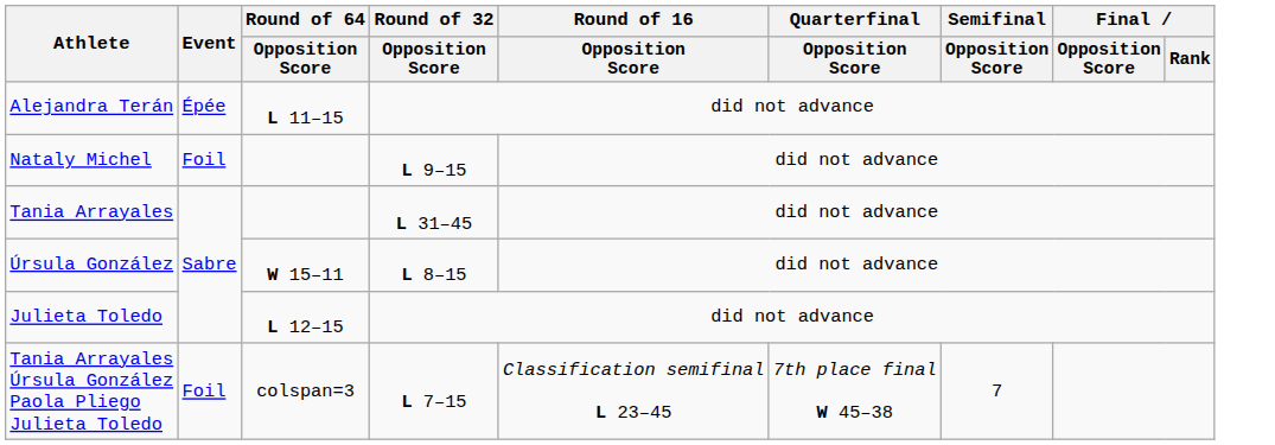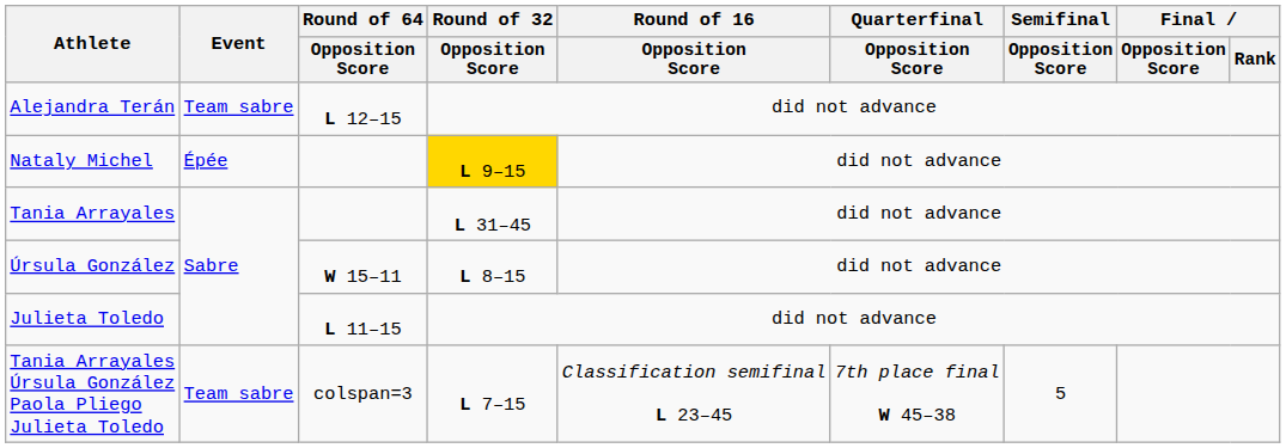Alejandra Terán | Event: Épée -> Team sabre
Alejandra Terán | Round of 64 / Opposition Score: L 11–15 -> L 12–15
Nataly Michel | Event: Foil -> Épée
Nataly Michel | Round of 32 / Opposition Score: no background -> gold background
Julieta Toledo | Round of 64 / Opposition Score: L 12–15 -> L 11–15
Tania Arrayales Úrsula González Paola Pliego Julieta Toledo | Event: Foil -> Team sabre
Tania Arrayales Úrsula González Paola Pliego Julieta Toledo | Semifinal / Opposition Score: 7 -> 5
